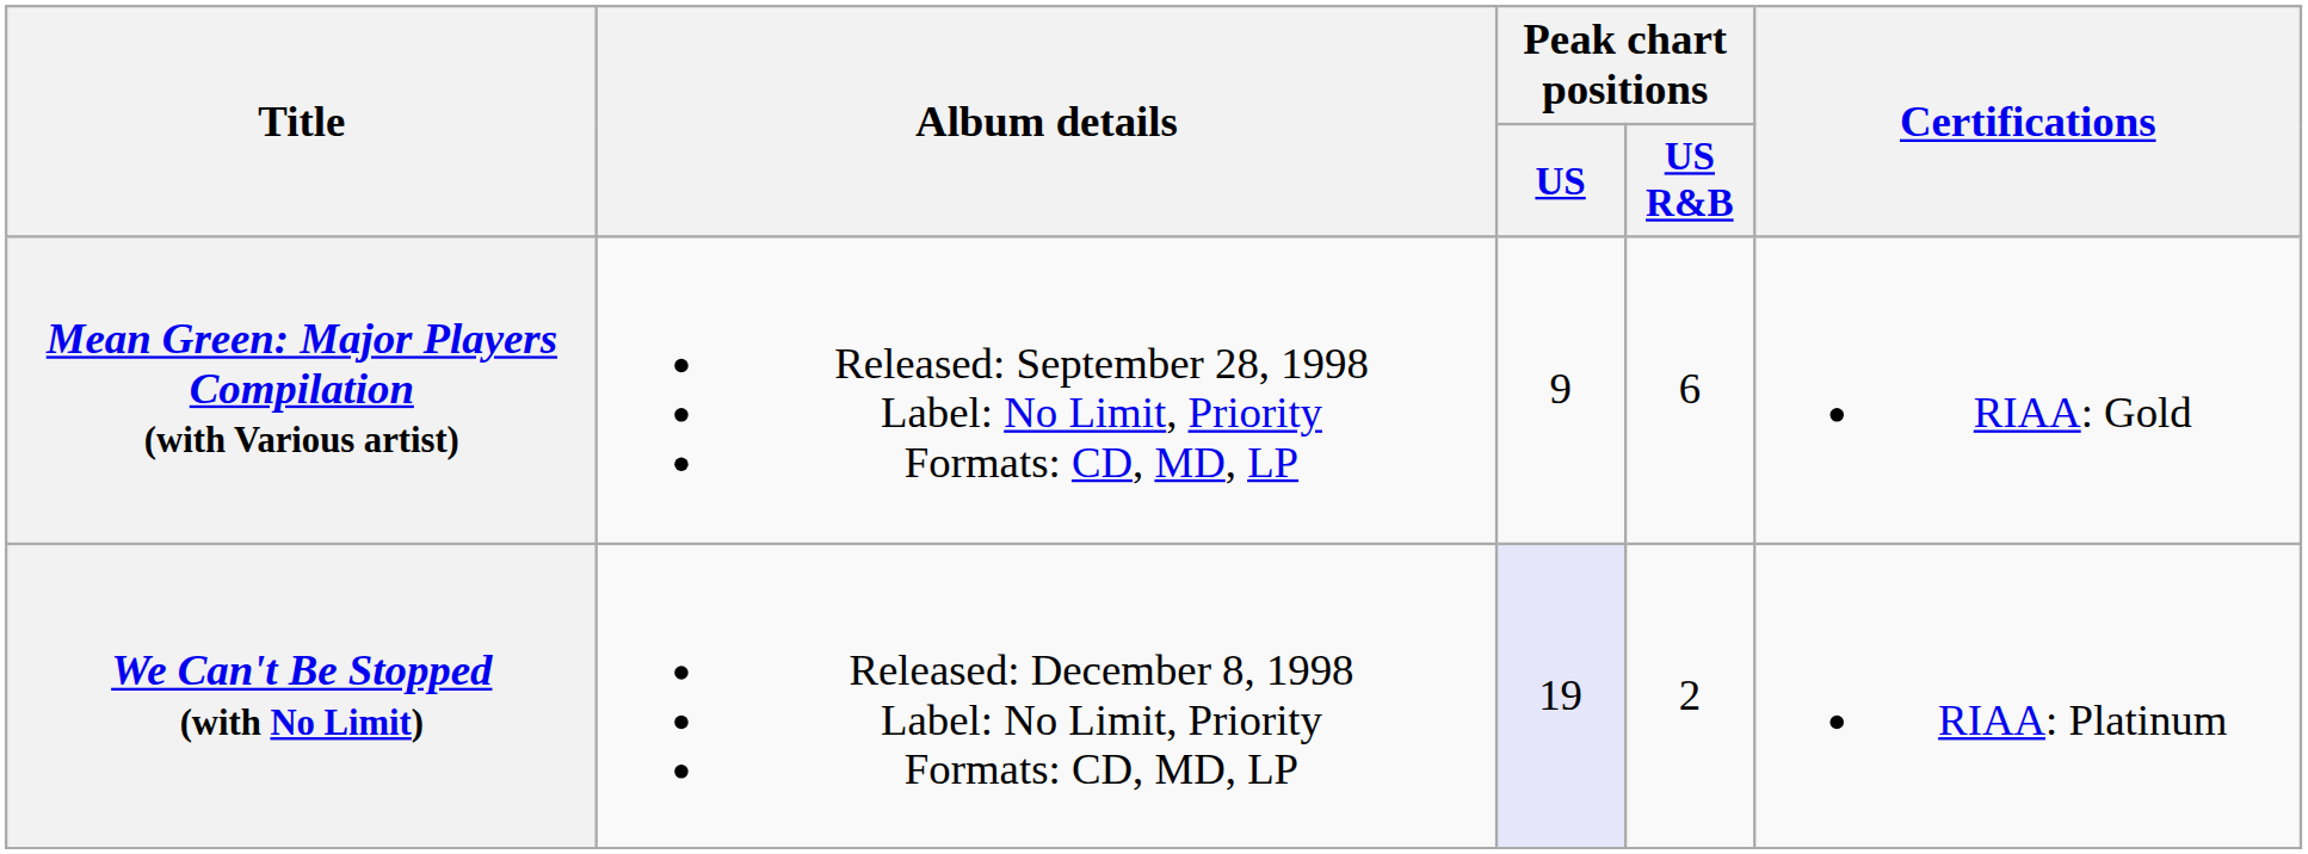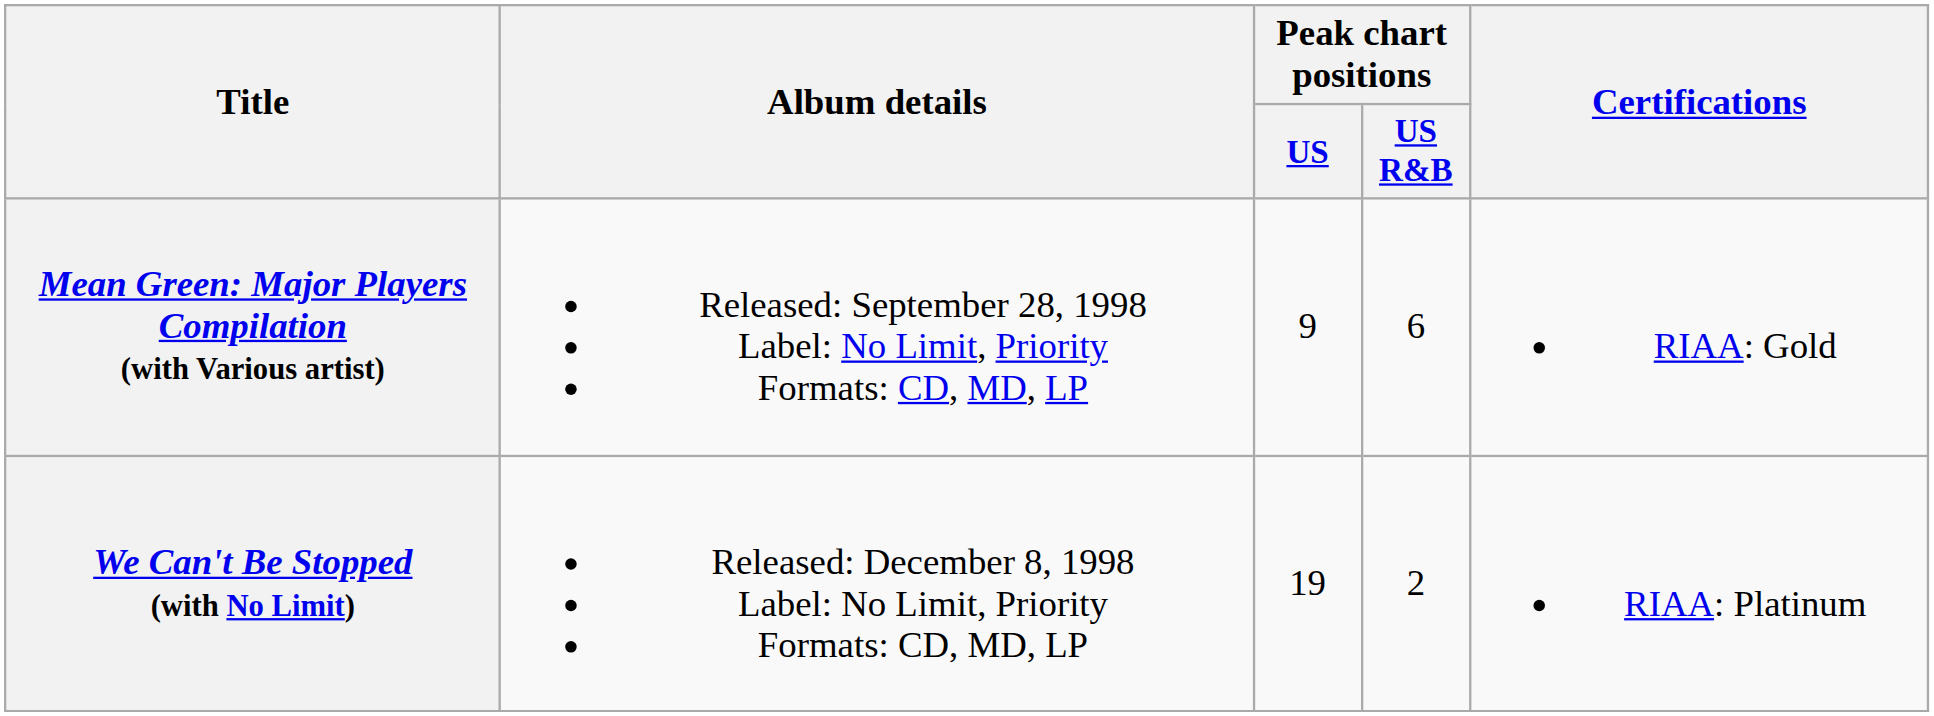We Can't Be Stopped (with No Limit) | Peak chart positions / US: lavender background -> no background
